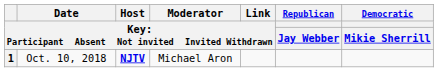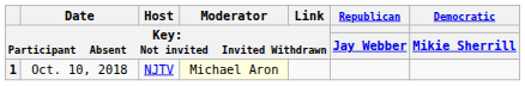1 | column 3: bold -> normal
1 | column 4: no background -> lightyellow background
